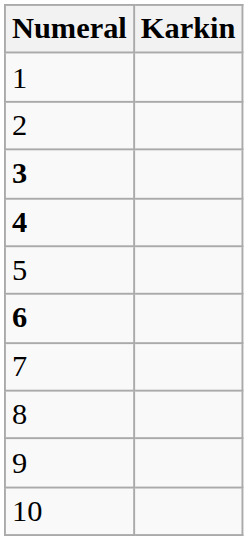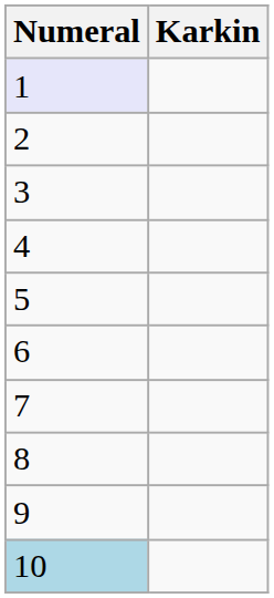1 | Numeral: no background -> lavender background
3 | Numeral: bold -> normal
4 | Numeral: bold -> normal
6 | Numeral: bold -> normal
10 | Numeral: no background -> lightblue background
